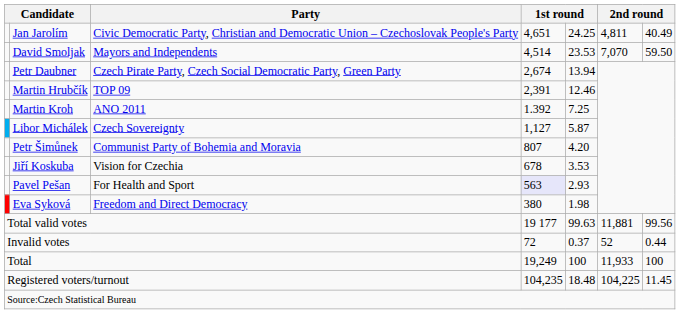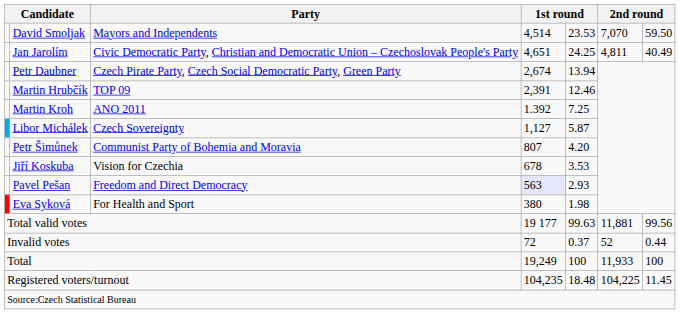rows swapped: Jan Jarolím <-> David Smoljak
Pavel Pešan | Party: For Health and Sport -> Freedom and Direct Democracy
Eva Syková | Party: Freedom and Direct Democracy -> For Health and Sport
